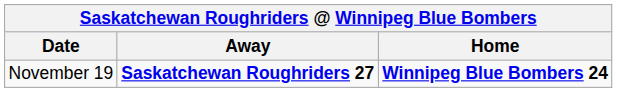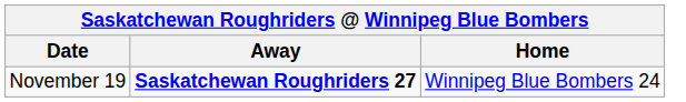November 19 | Home: bold -> normal
